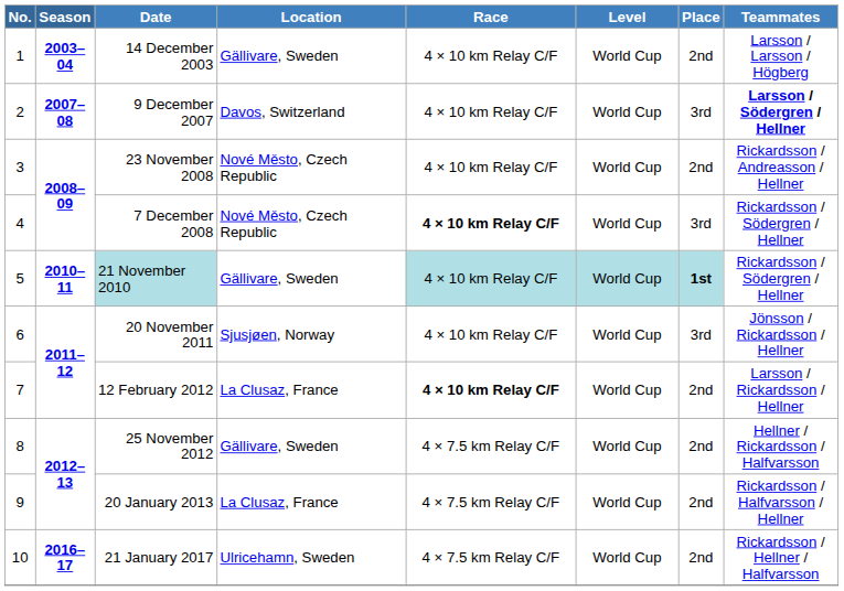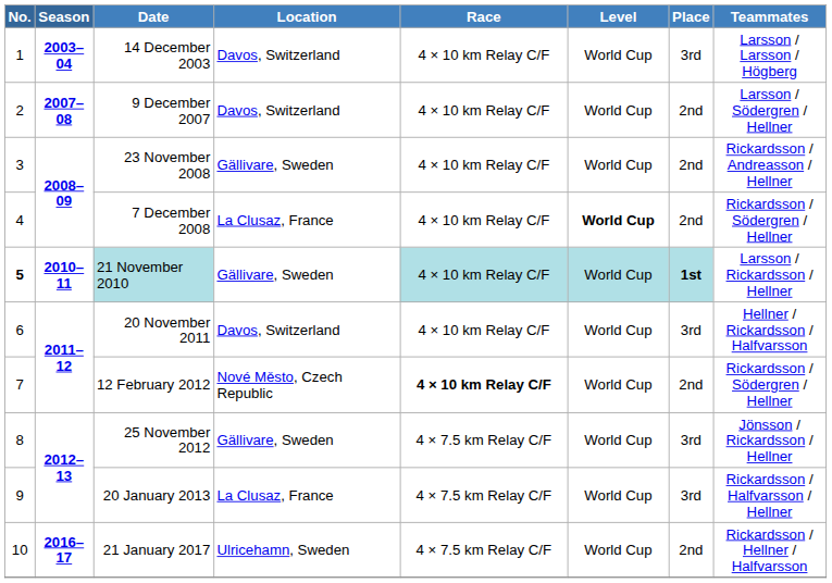14 December 2003 | Location: Gällivare, Sweden -> Davos, Switzerland
14 December 2003 | Place: 2nd -> 3rd
9 December 2007 | Place: 3rd -> 2nd
9 December 2007 | Teammates: bold -> normal
23 November 2008 | Location: Nové Město, Czech Republic -> Gällivare, Sweden
7 December 2008 | Location: Nové Město, Czech Republic -> La Clusaz, France
7 December 2008 | Race: bold -> normal
7 December 2008 | Level: normal -> bold
7 December 2008 | Place: 3rd -> 2nd
21 November 2010 | No.: normal -> bold
21 November 2010 | Teammates: Rickardsson / Södergren / Hellner -> Larsson / Rickardsson / Hellner
20 November 2011 | Location: Sjusjøen, Norway -> Davos, Switzerland
20 November 2011 | Teammates: Jönsson / Rickardsson / Hellner -> Hellner / Rickardsson / Halfvarsson
12 February 2012 | Location: La Clusaz, France -> Nové Město, Czech Republic
12 February 2012 | Teammates: Larsson / Rickardsson / Hellner -> Rickardsson / Södergren / Hellner
25 November 2012 | Place: 2nd -> 3rd
25 November 2012 | Teammates: Hellner / Rickardsson / Halfvarsson -> Jönsson / Rickardsson / Hellner
20 January 2013 | Place: 2nd -> 3rd
